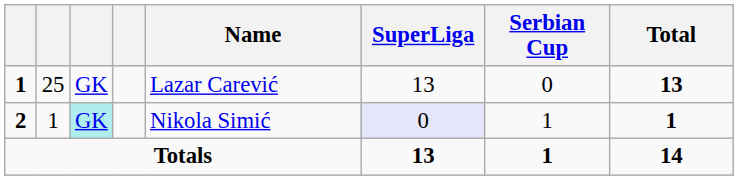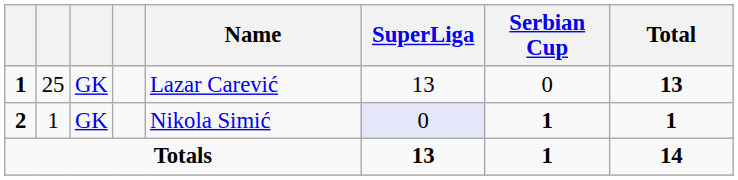2 | column 3: paleturquoise background -> no background
2 | Serbian Cup: normal -> bold
